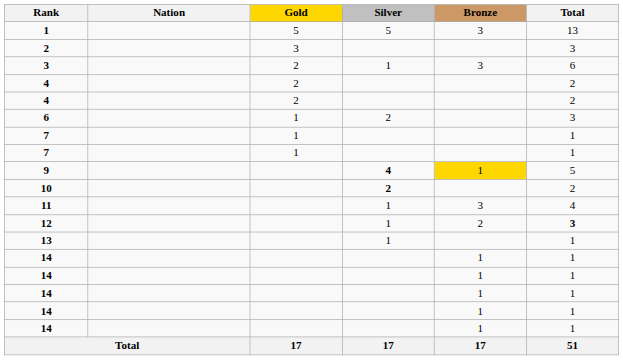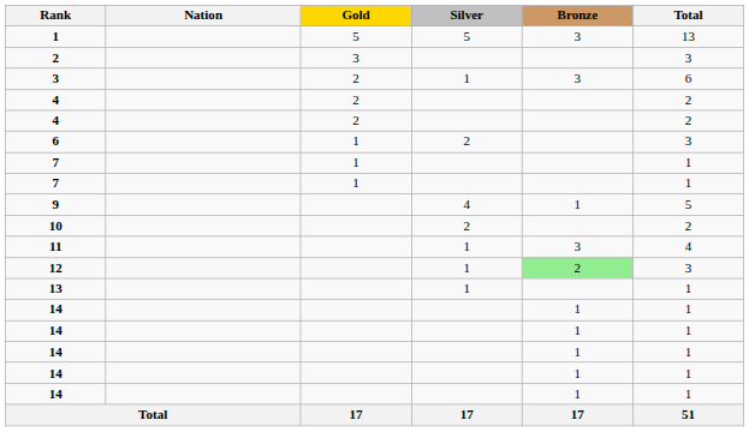9 | Silver: bold -> normal
9 | Bronze: gold background -> no background
10 | Silver: bold -> normal
12 | Bronze: no background -> lightgreen background
12 | Total: bold -> normal
